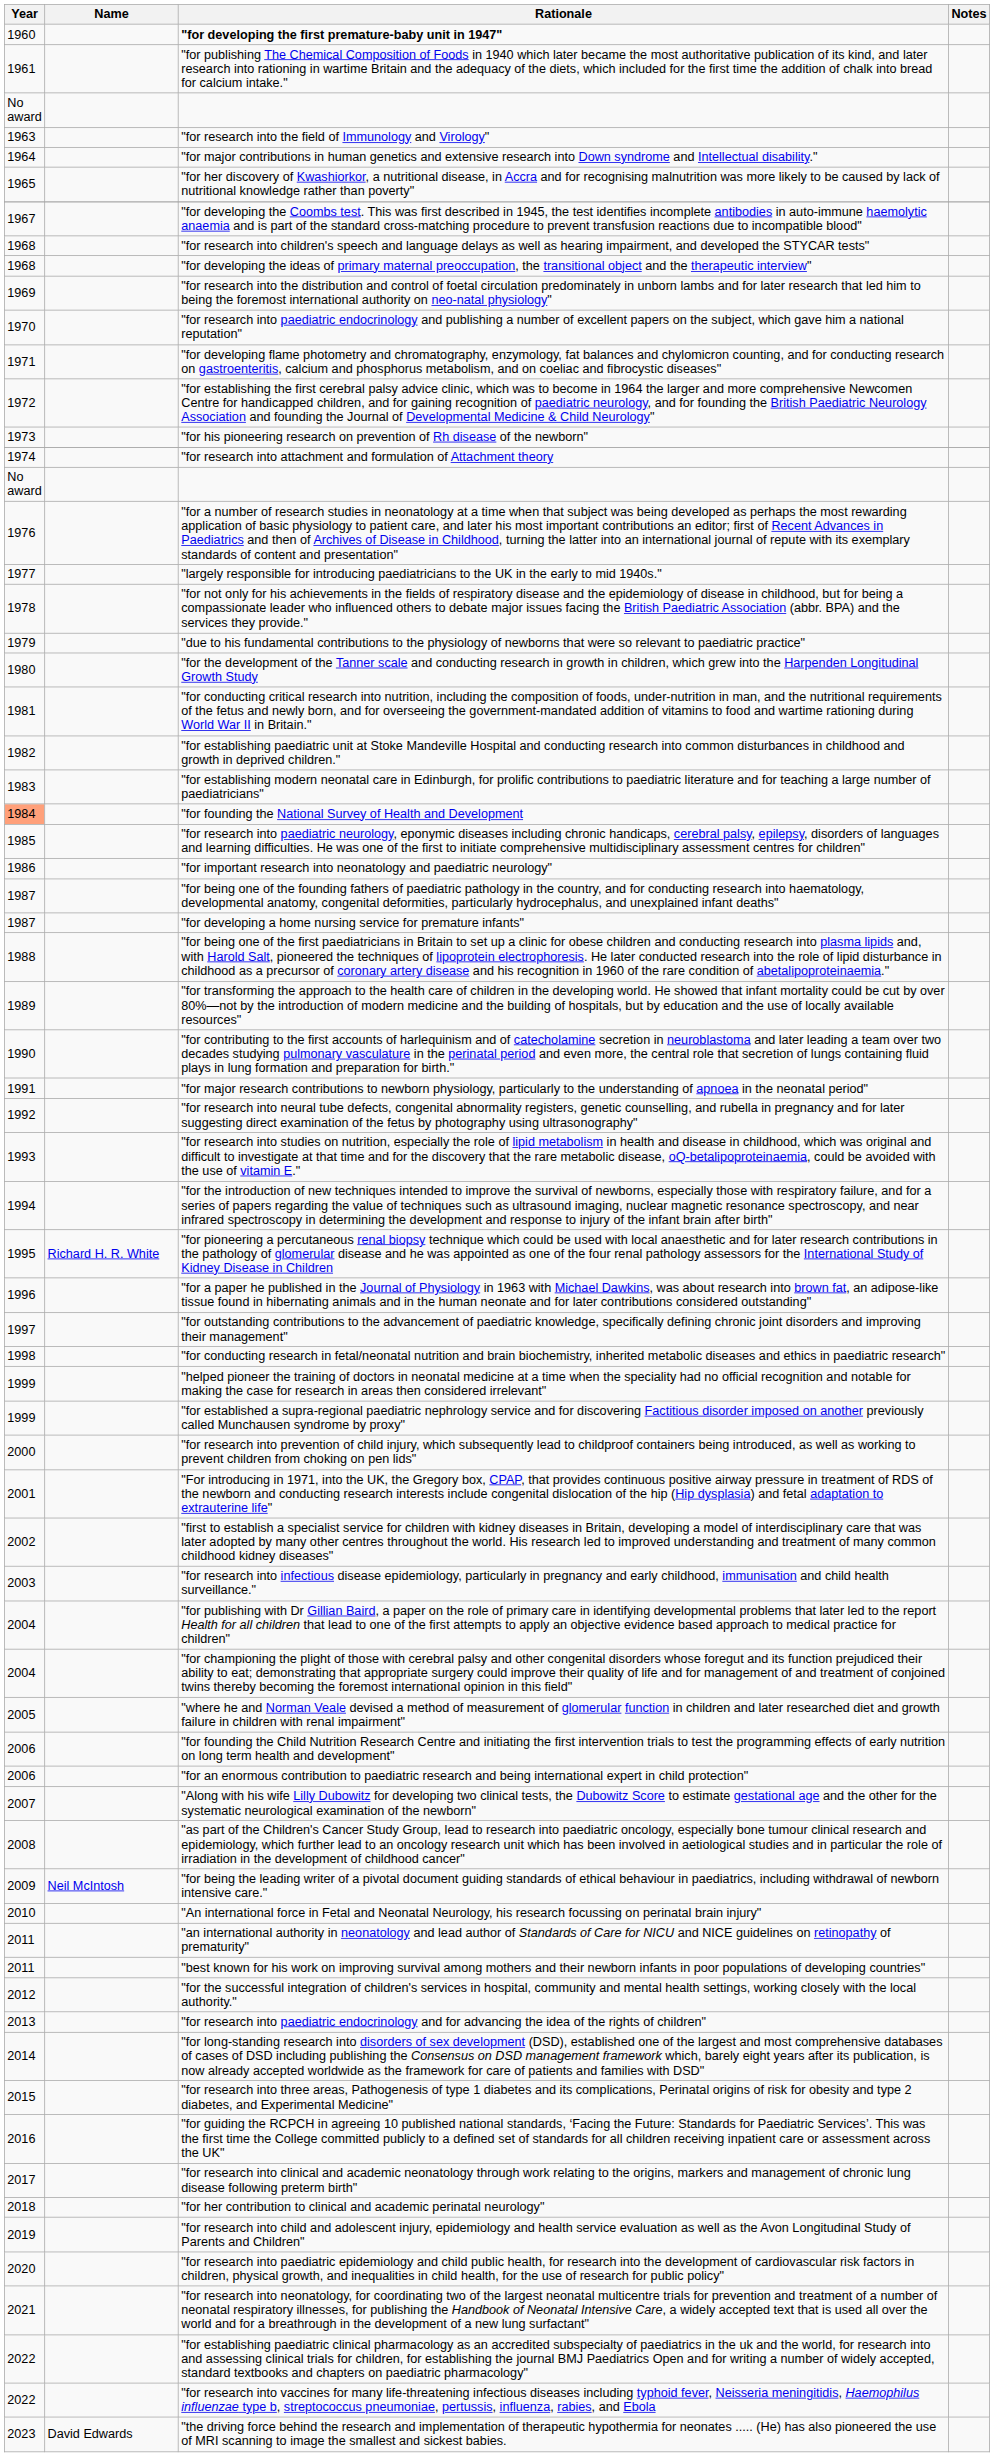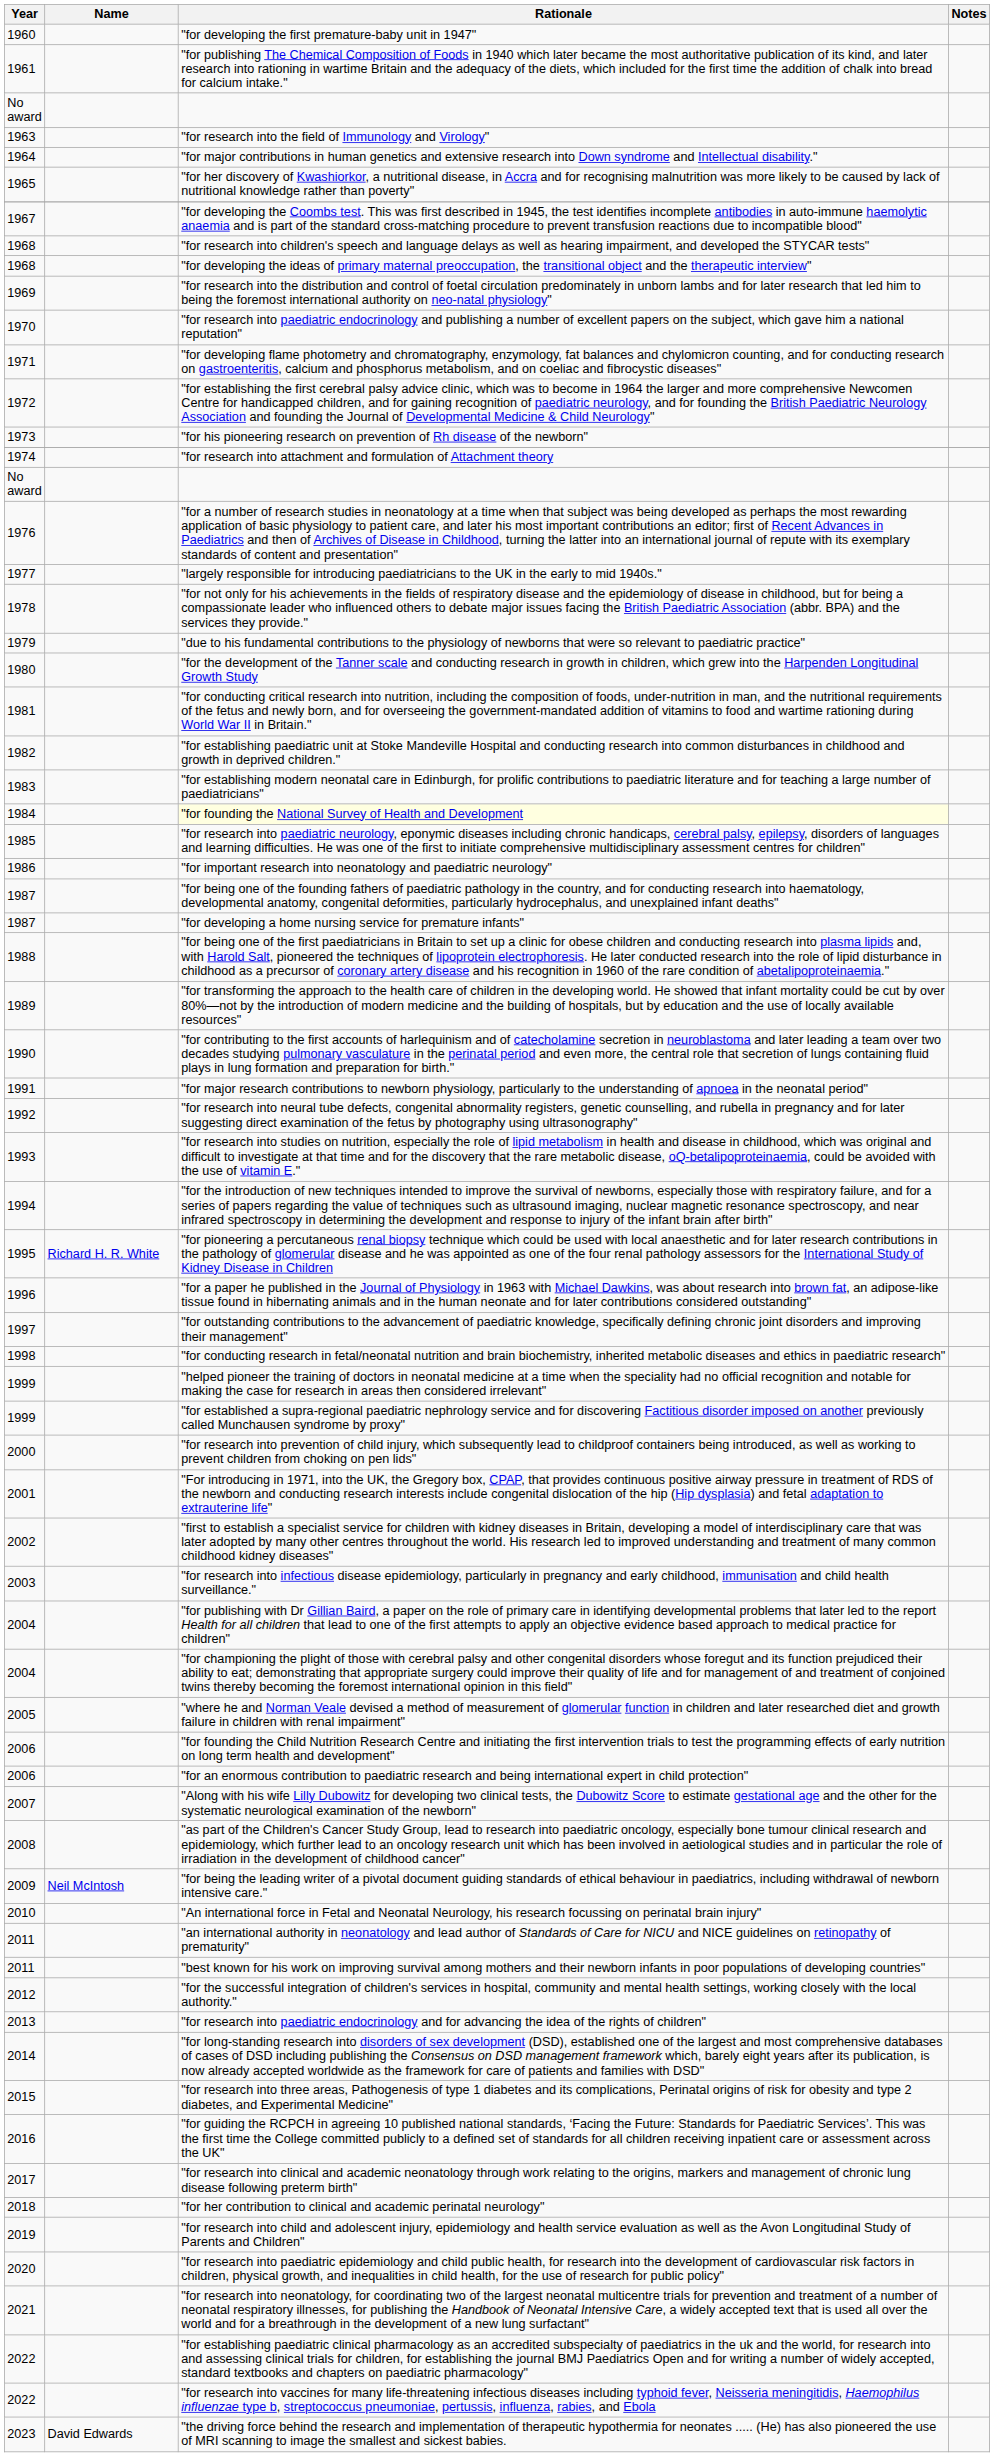"for developing the first premature-baby unit in 1947" | Rationale: bold -> normal
"for founding the National Survey of Health and Development | Year: lightsalmon background -> no background
"for founding the National Survey of Health and Development | Rationale: no background -> lightyellow background
